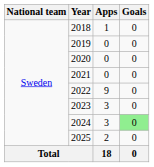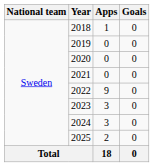2024 | Goals: lightgreen background -> no background
